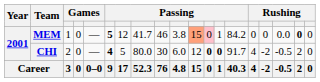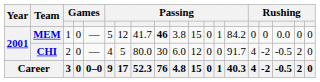MEM | column 6: bold -> normal
MEM | column 9: normal -> bold
MEM | column 11: lightsalmon background -> no background
MEM | column 12: pink background -> no background
MEM | column 18: bold -> normal
CHI | column 6: bold -> normal
CHI | column 12: bold -> normal
CHI | column 13: bold -> normal
